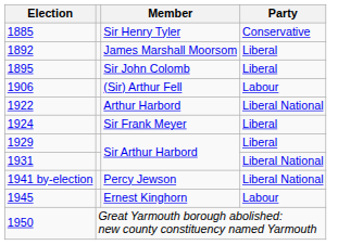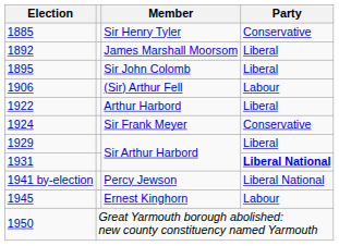Arthur Harbord | Party: Liberal National -> Liberal
Sir Frank Meyer | Party: Liberal -> Conservative
1931 / Sir Arthur Harbord | Party: normal -> bold
